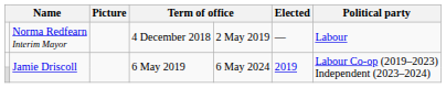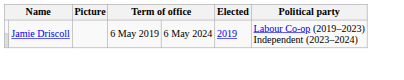- row: Norma Redfearn Interim Mayor | 4 December 2018 | 2 May 2019 | — | Labour
